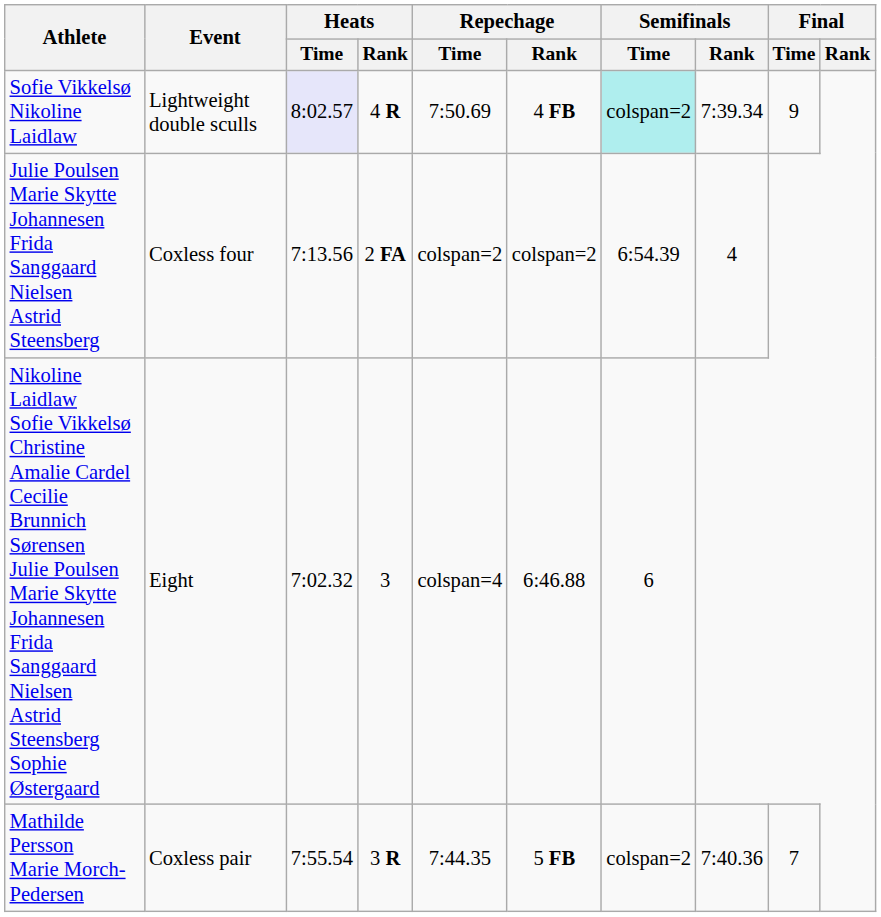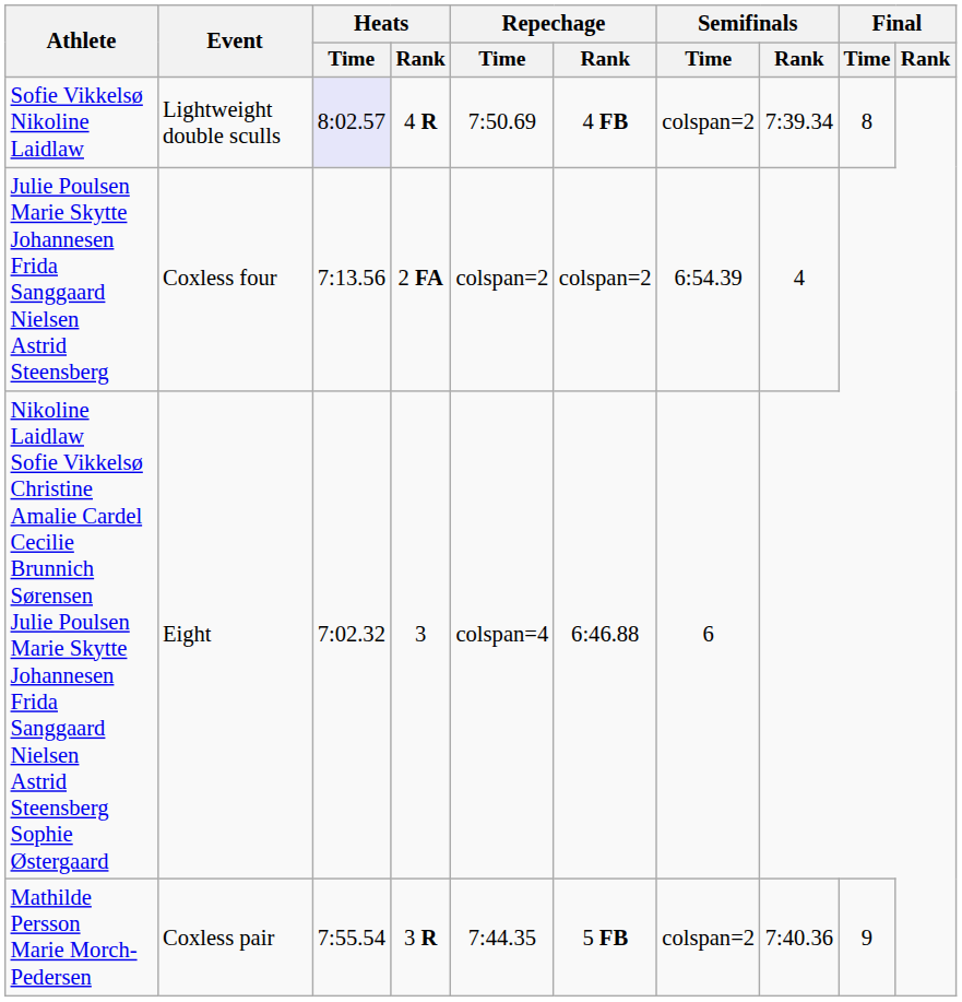Sofie Vikkelsø Nikoline Laidlaw | Semifinals / Time: paleturquoise background -> no background
Sofie Vikkelsø Nikoline Laidlaw | Final / Time: 9 -> 8
Mathilde Persson Marie Morch-Pedersen | Final / Time: 7 -> 9
